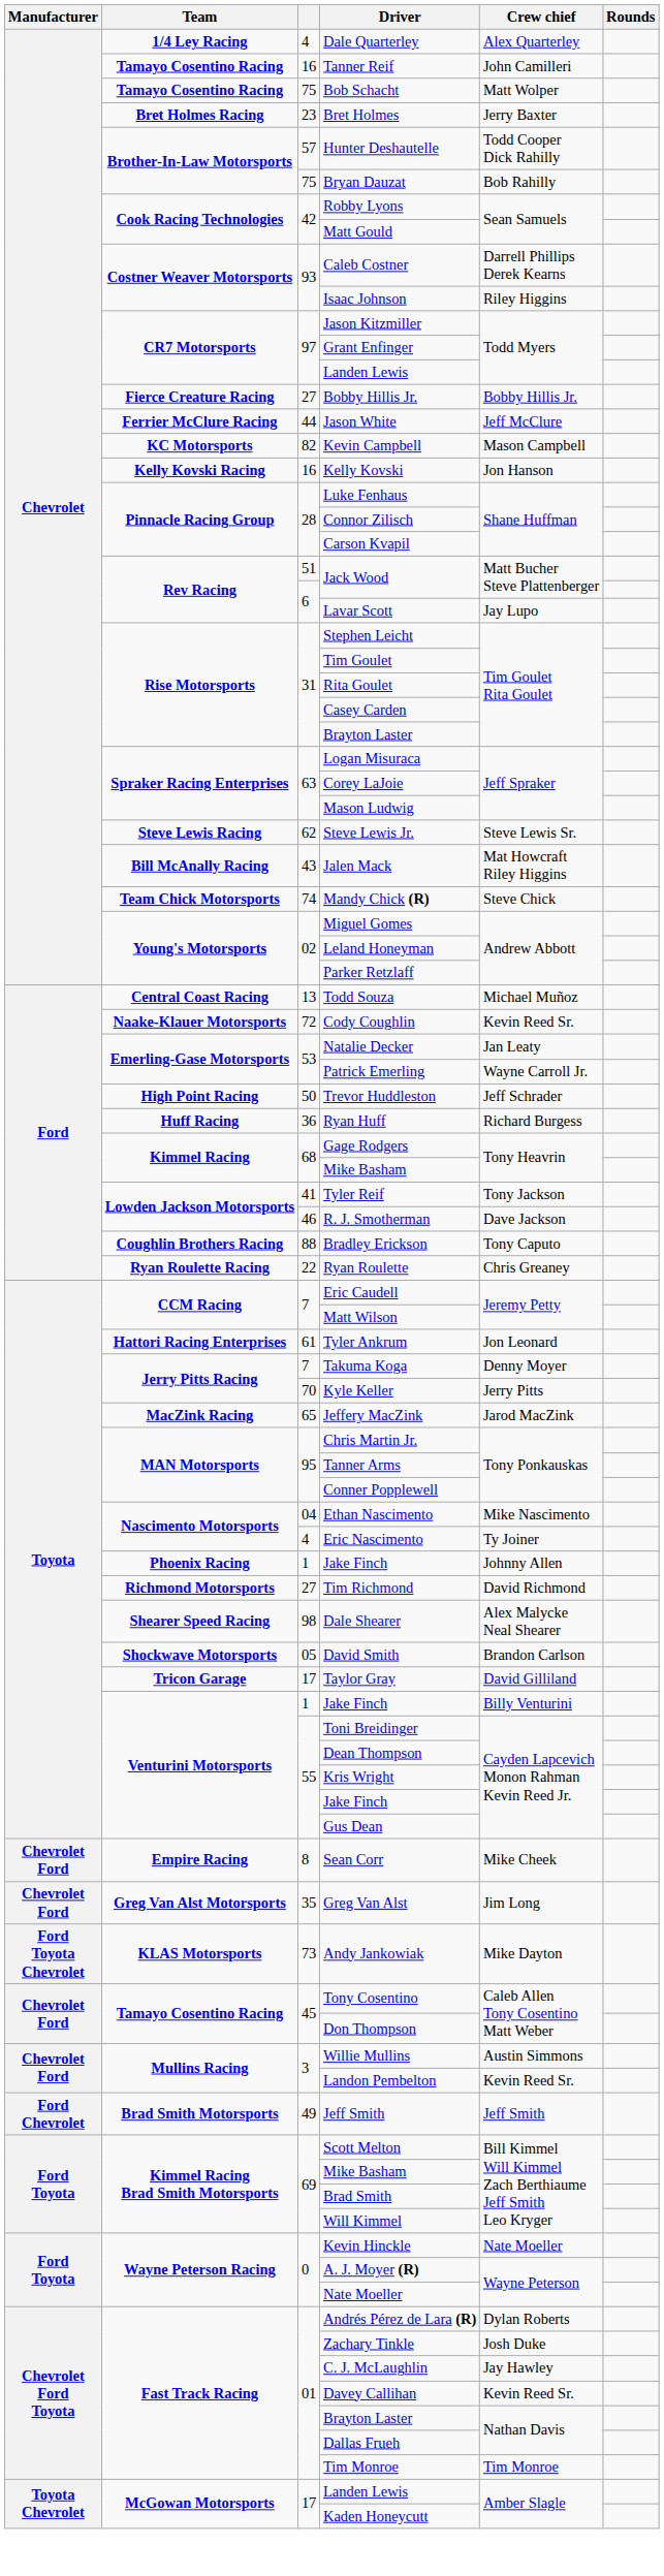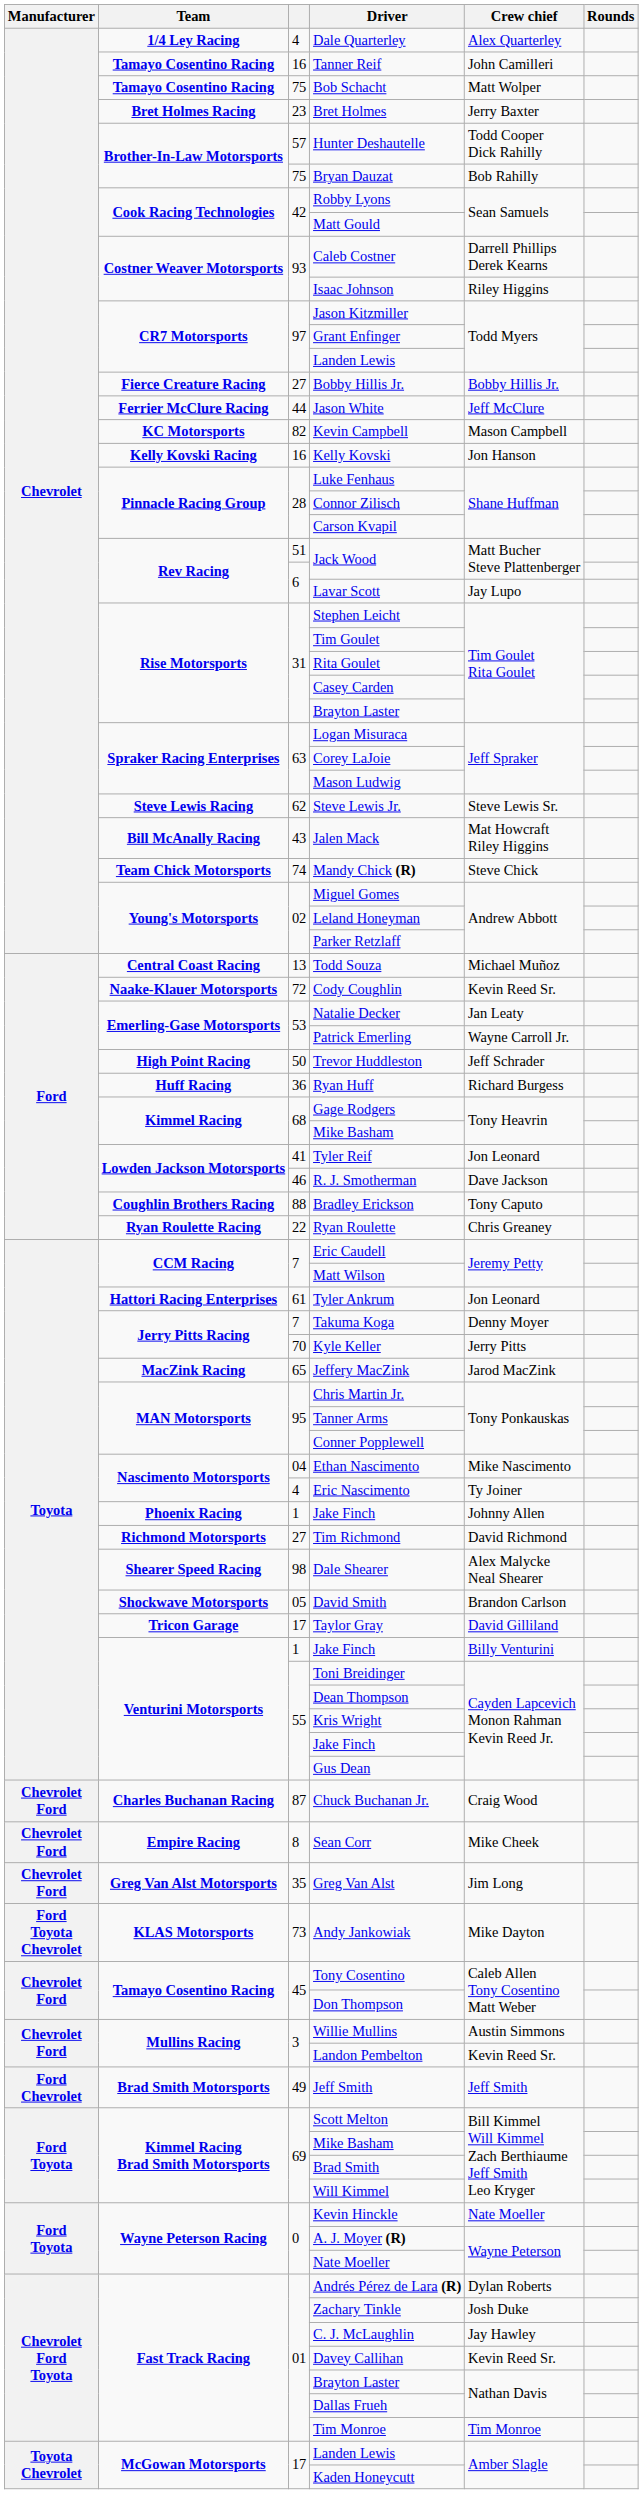Tyler Reif | Crew chief: Tony Jackson -> Jon Leonard
+ row: Chevrolet Ford | Charles Buchanan Racing | 87 | Chuck Buchanan Jr. | Craig Wood
